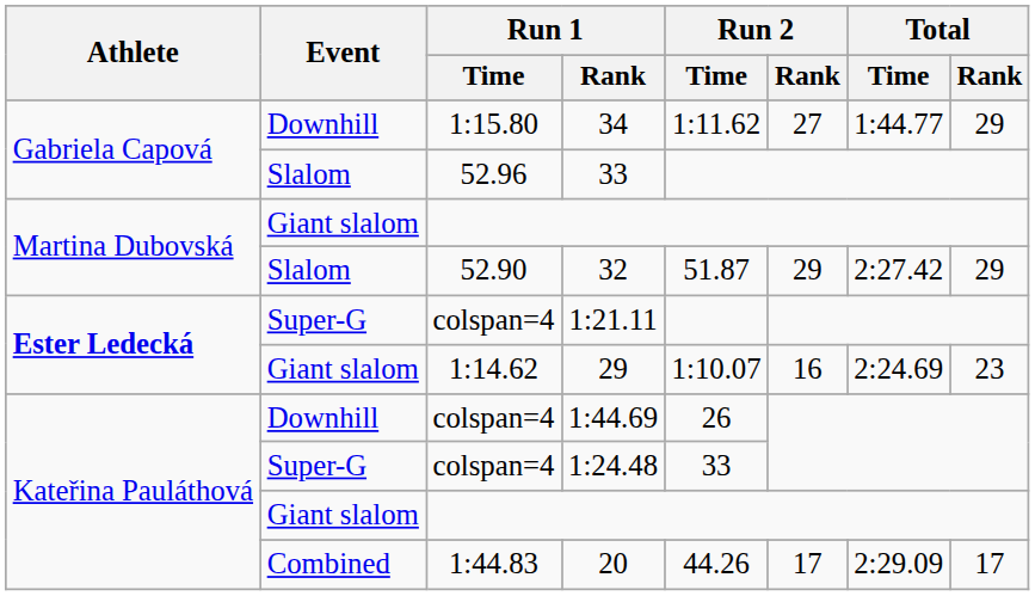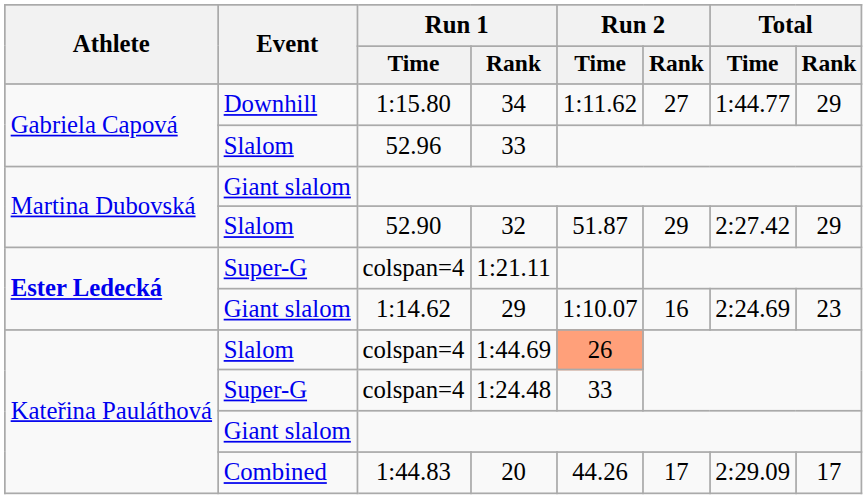1:44.69 | Event: Downhill -> Slalom
1:44.69 | Run 2 / Time: no background -> lightsalmon background
